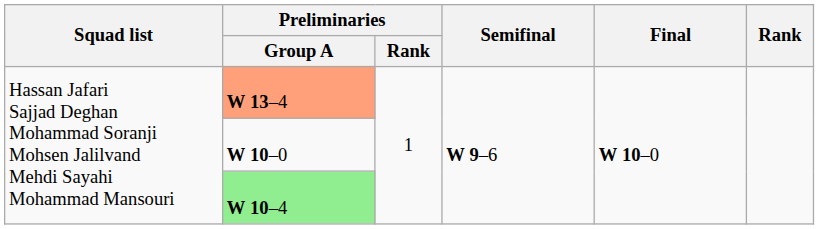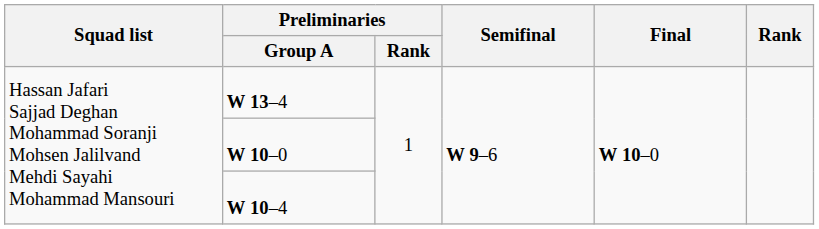W 13–4 | Preliminaries / Group A: lightsalmon background -> no background
W 10–4 | Preliminaries / Group A: lightgreen background -> no background
